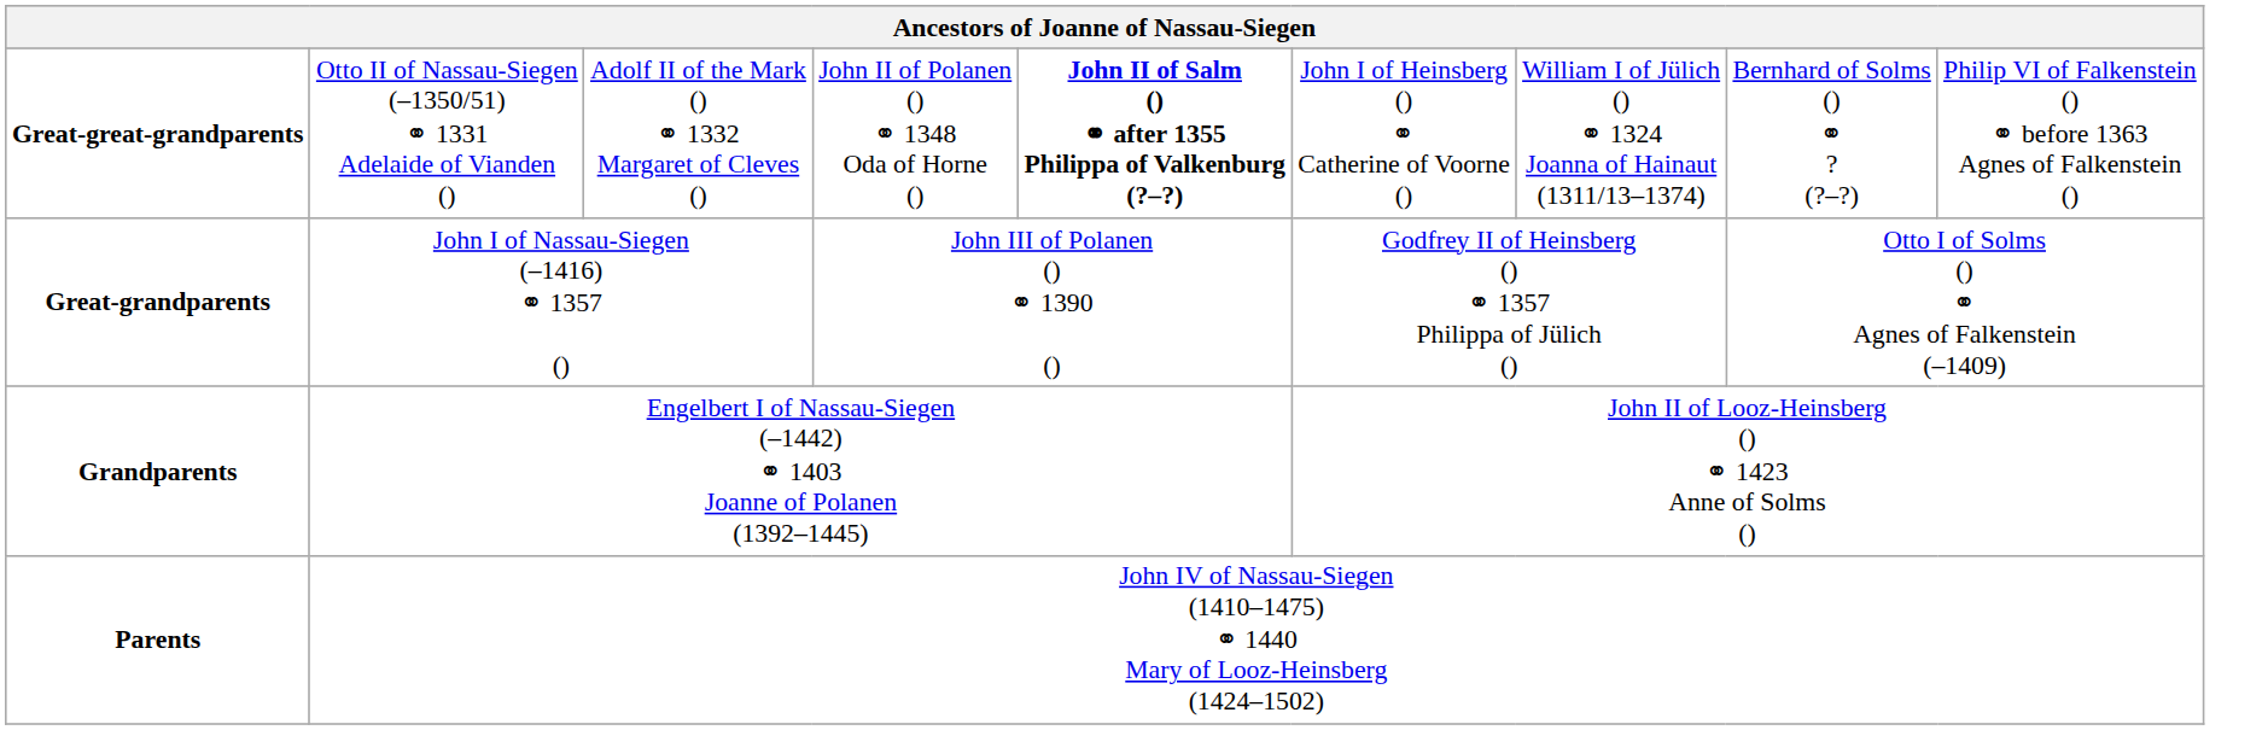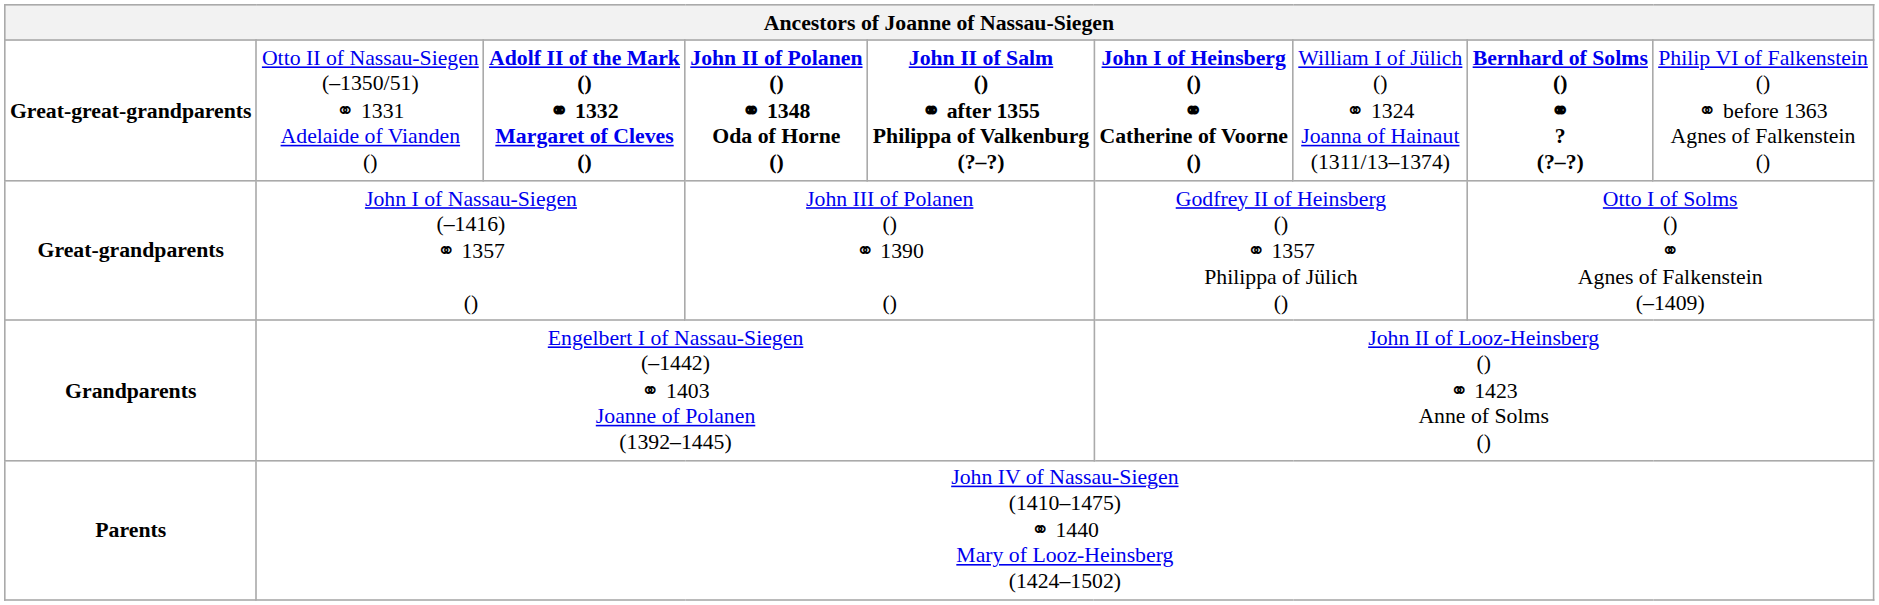Great-great-grandparents | column 3: normal -> bold
Great-great-grandparents | column 4: normal -> bold
Great-great-grandparents | column 6: normal -> bold
Great-great-grandparents | column 8: normal -> bold
